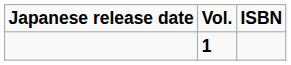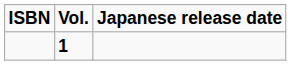columns swapped: Japanese release date <-> ISBN
